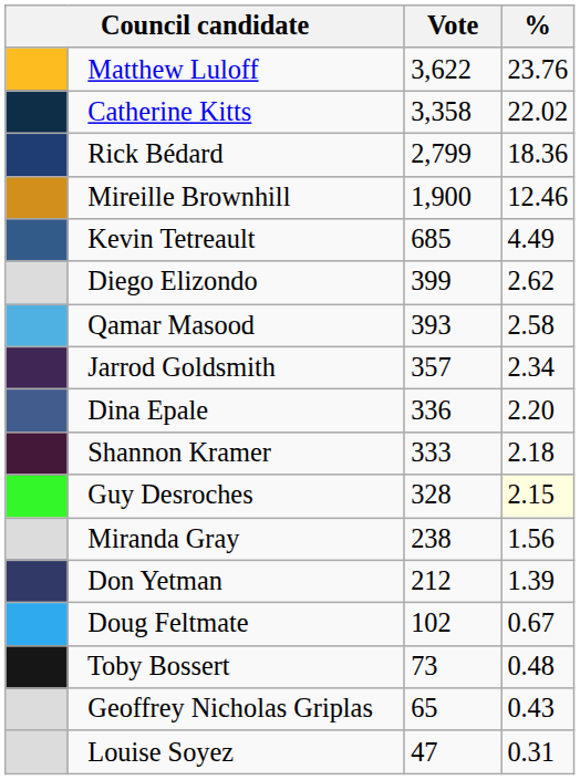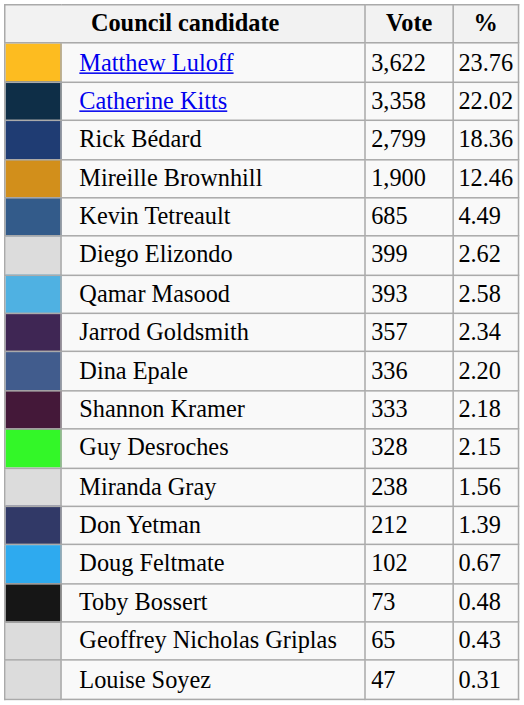Guy Desroches | %: lightyellow background -> no background
